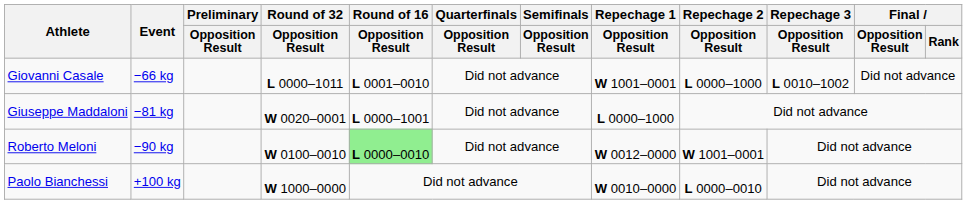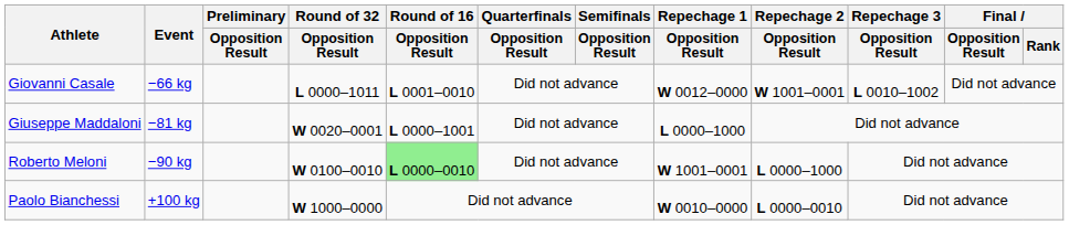Giovanni Casale | Repechage 1 / Opposition Result: W 1001–0001 -> W 0012–0000
Giovanni Casale | Repechage 2 / Opposition Result: L 0000–1000 -> W 1001–0001
Roberto Meloni | Repechage 1 / Opposition Result: W 0012–0000 -> W 1001–0001
Roberto Meloni | Repechage 2 / Opposition Result: W 1001–0001 -> L 0000–1000
